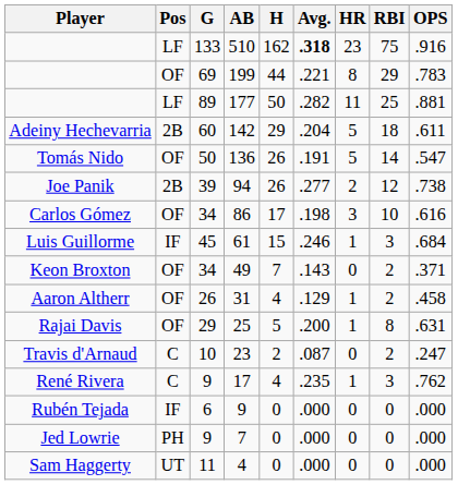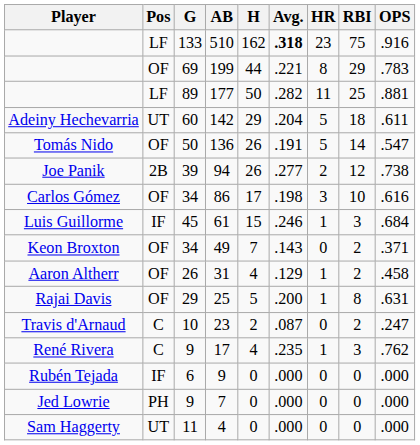142 | Pos: 2B -> UT
